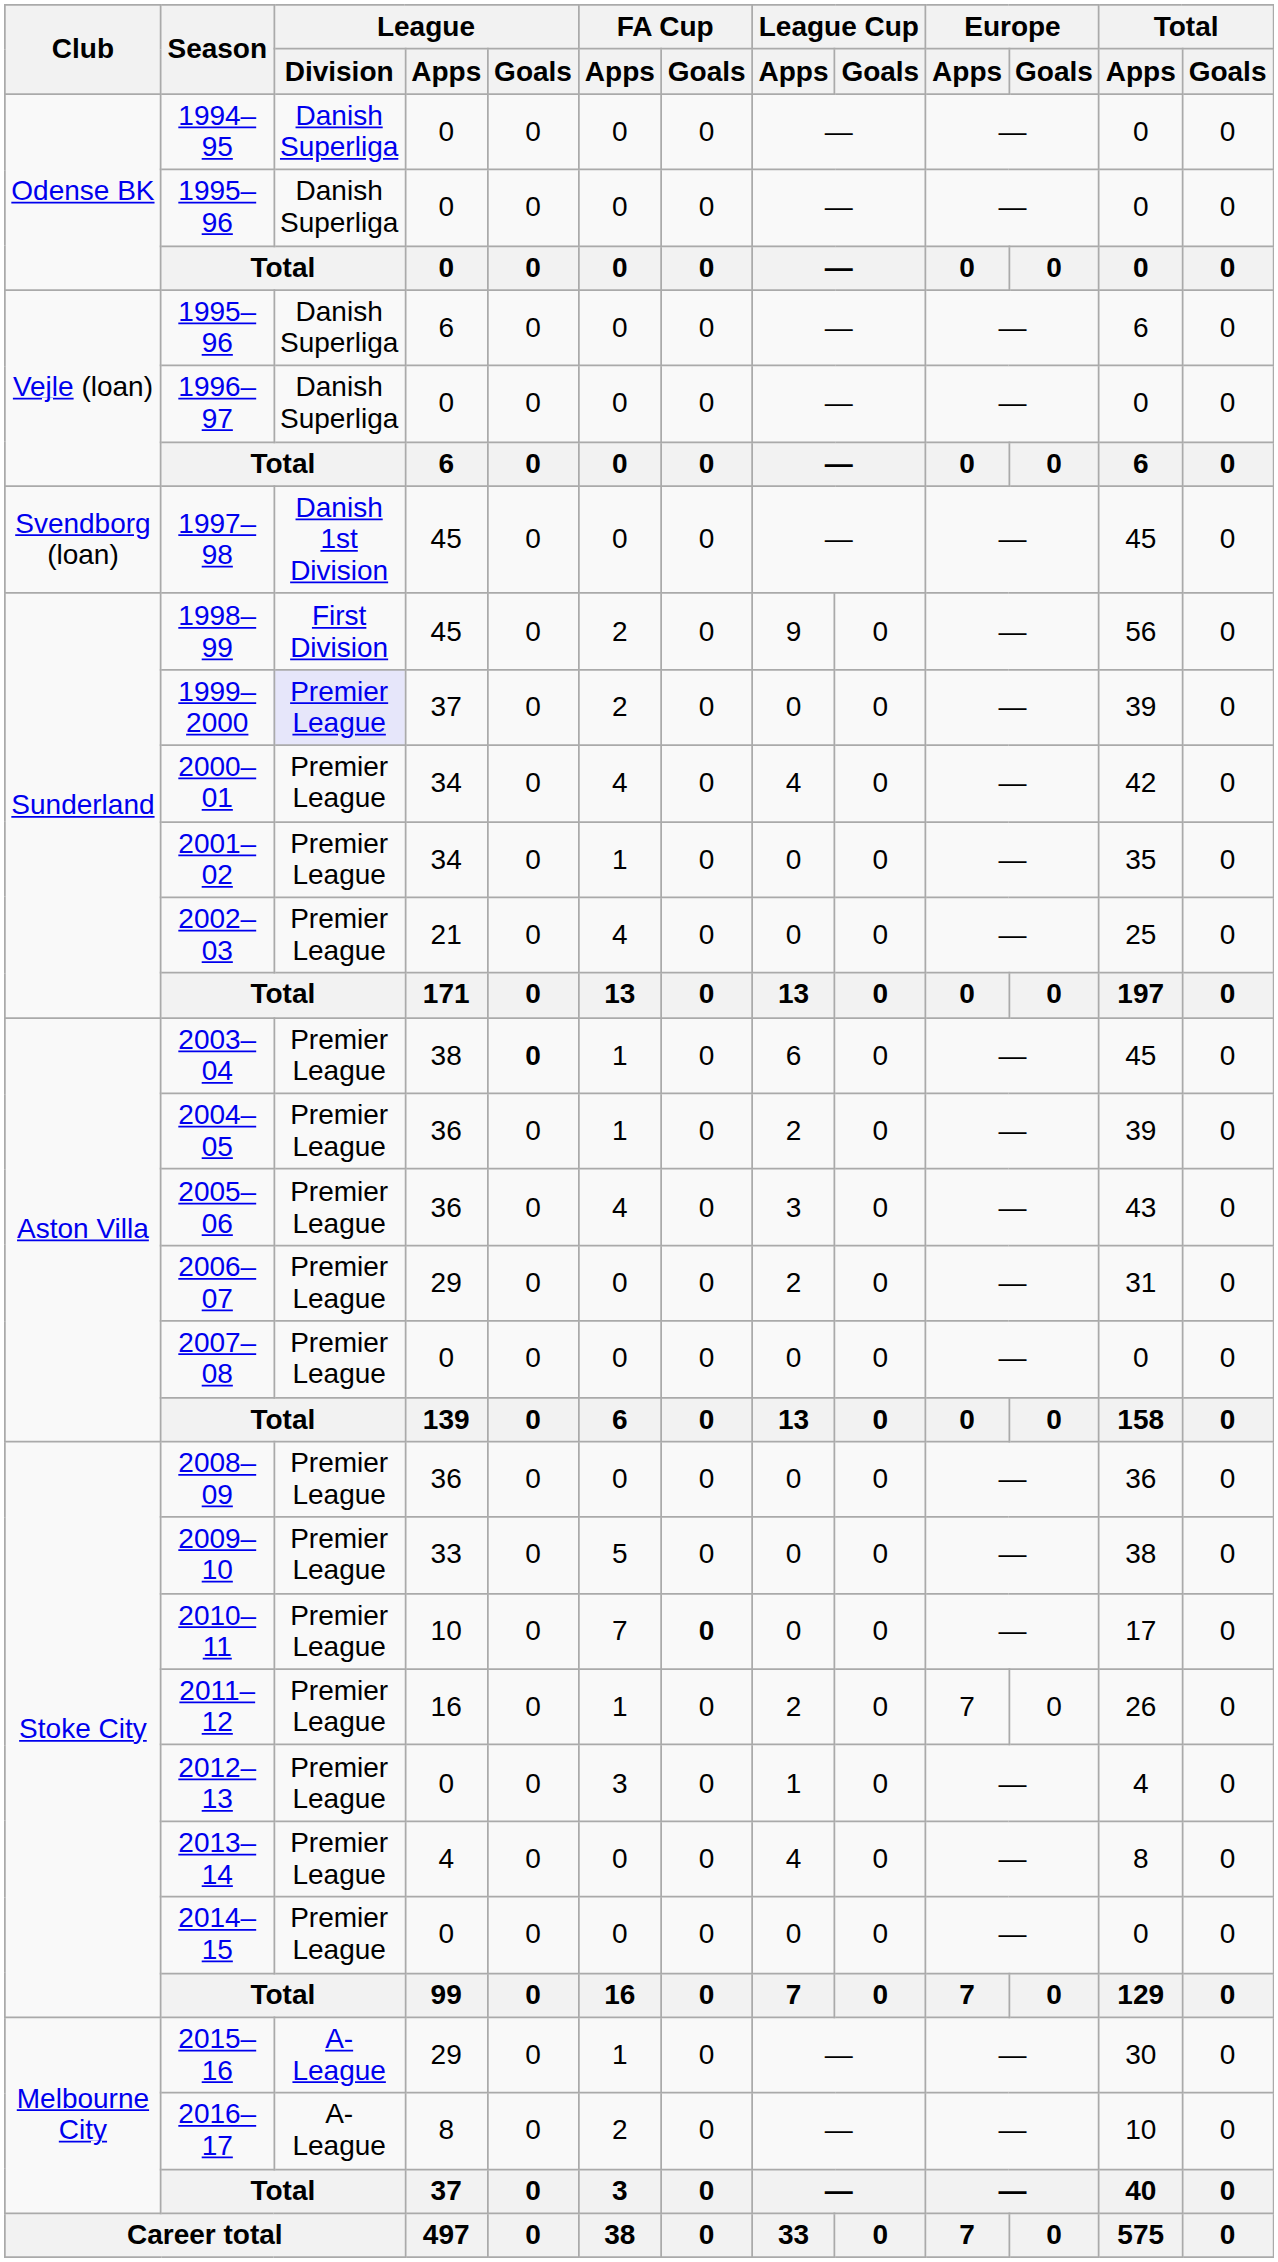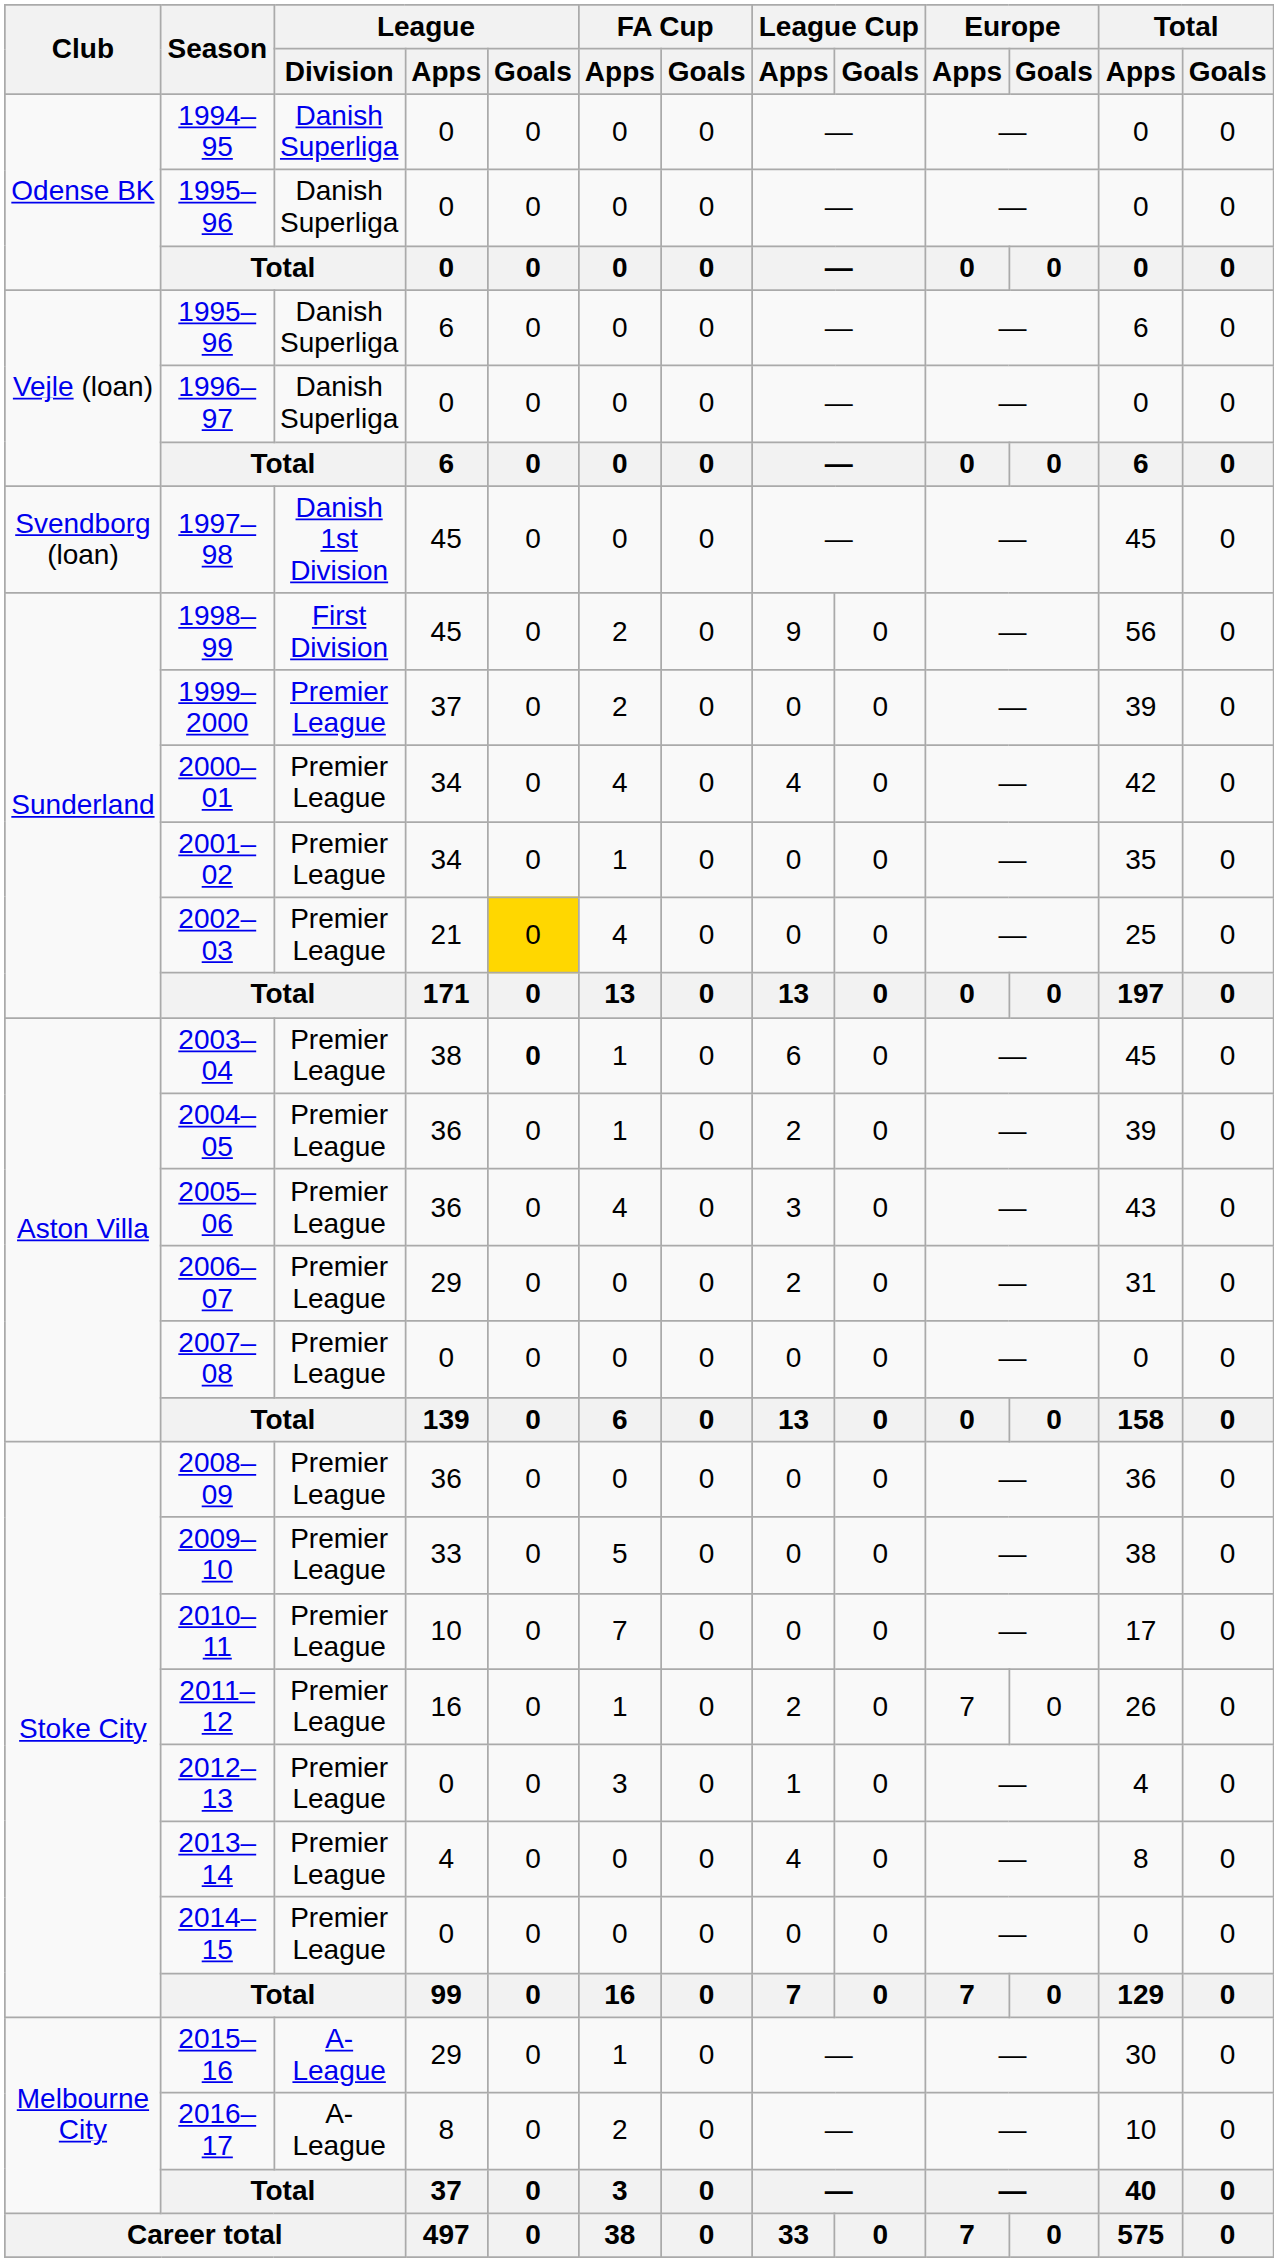1999–2000 | League / Division: lavender background -> no background
2002–03 | League / Goals: no background -> gold background
2010–11 | FA Cup / Goals: bold -> normal
